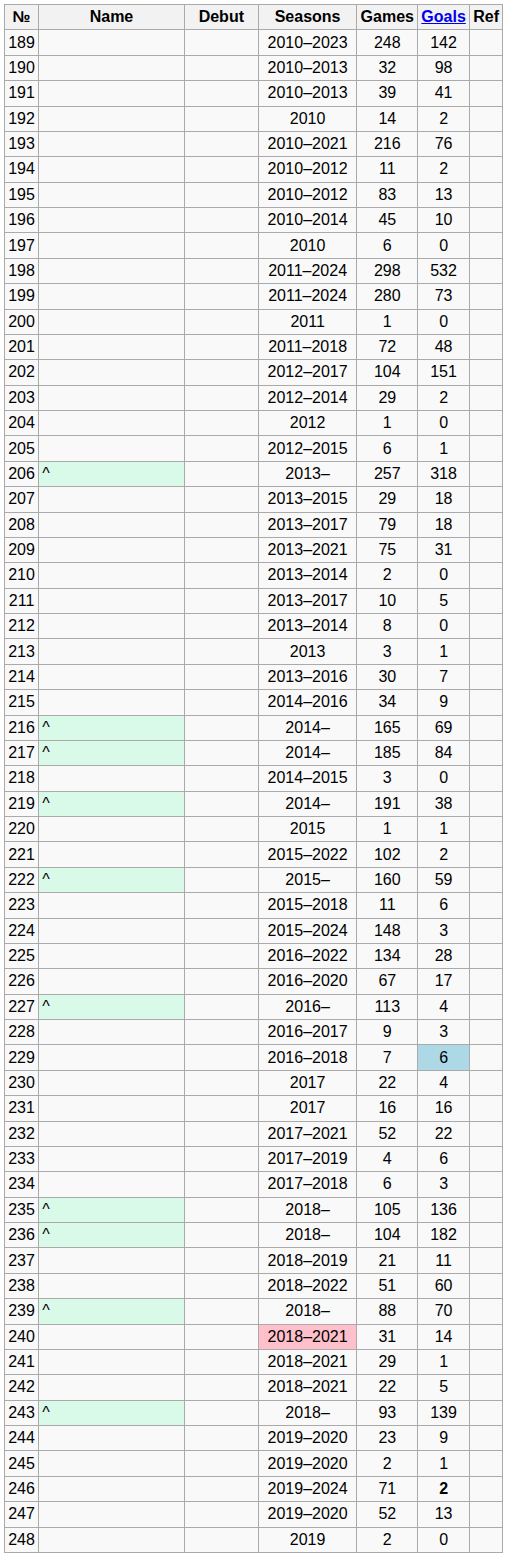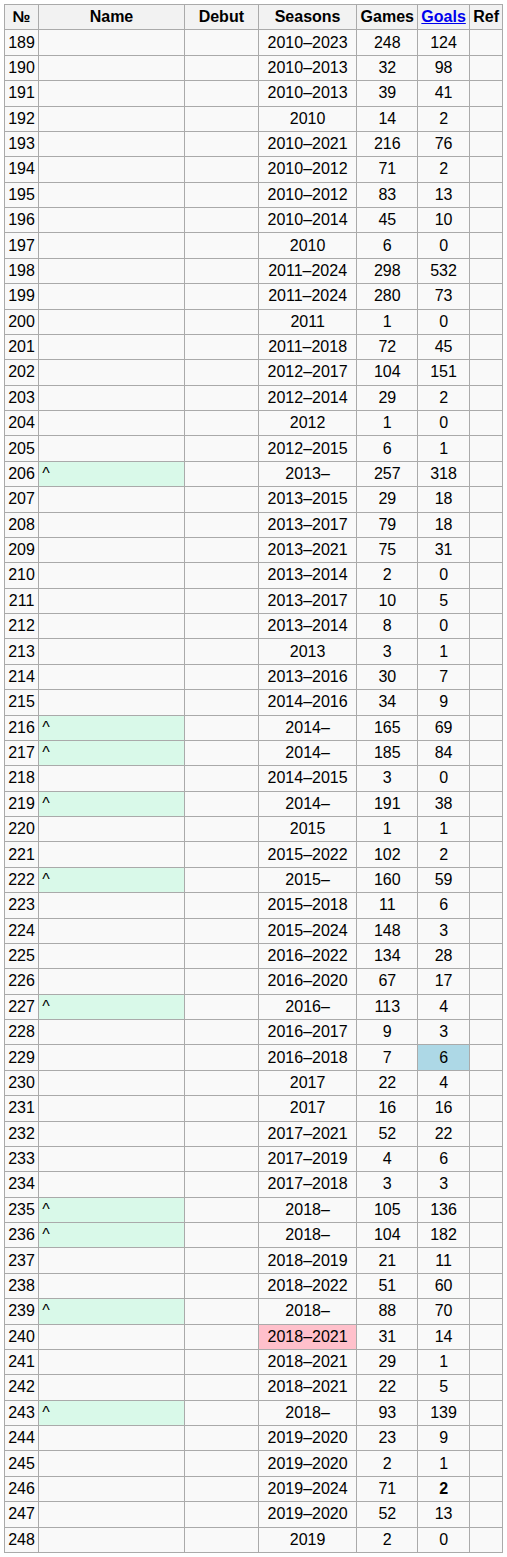189 | Goals: 142 -> 124
194 | Games: 11 -> 71
201 | Goals: 48 -> 45
234 | Games: 6 -> 3
